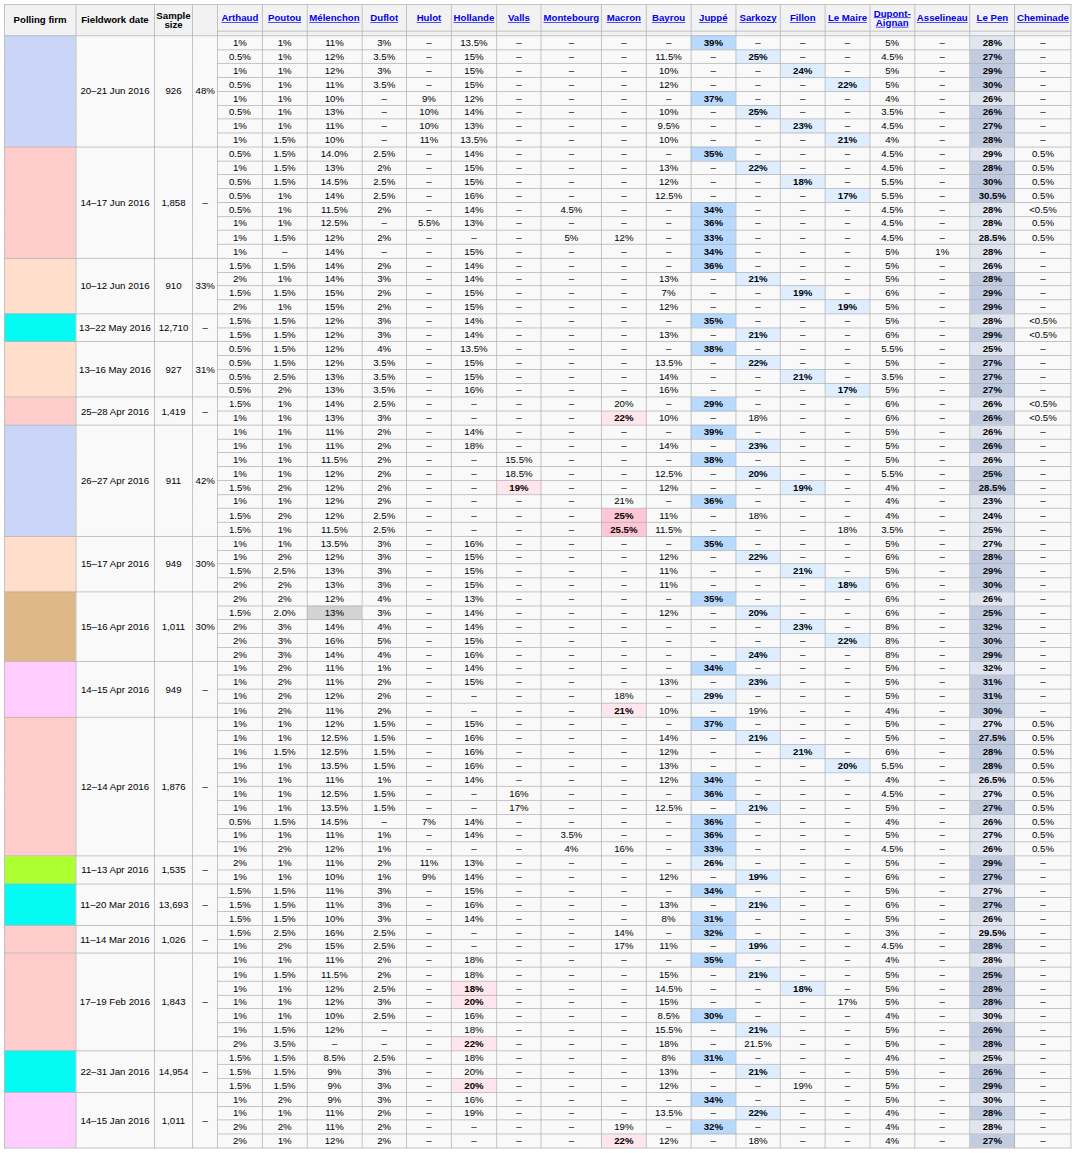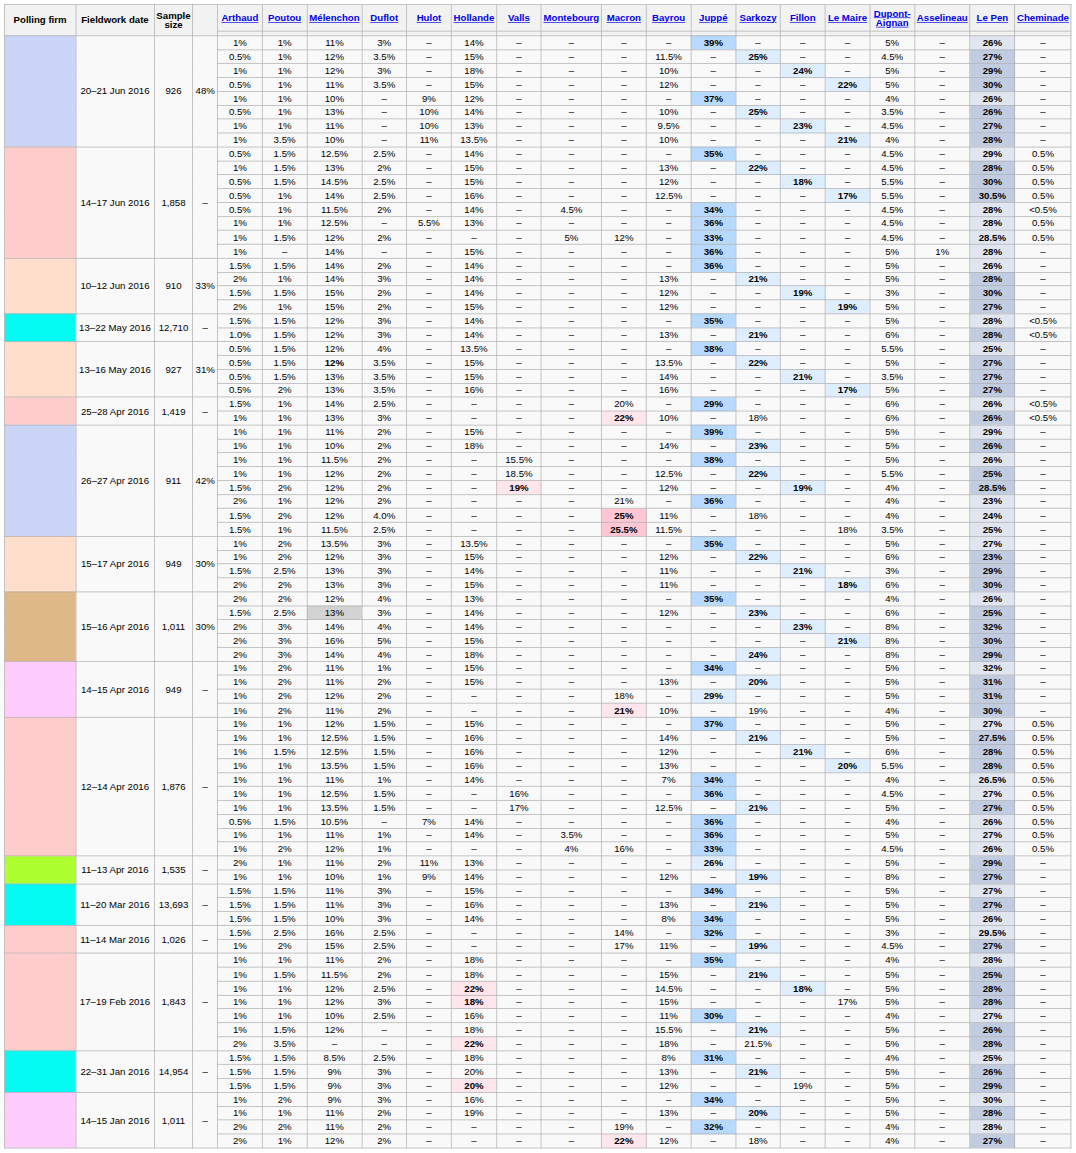row 3 | Hollande: 13.5% -> 14%
row 3 | Le Pen: 28% -> 26%
row 5 | Hollande: 15% -> 18%
row 10 | Poutou: 1.5% -> 3.5%
row 11 | Mélenchon: 14.0% -> 12.5%
row 18 | Juppé: 34% -> 36%
row 21 | Hollande: 15% -> 14%
row 21 | Bayrou: 7% -> 12%
row 21 | Dupont-Aignan: 6% -> 3%
row 21 | Le Pen: 29% -> 30%
row 22 | Le Pen: 29% -> 27%
row 24 | Arthaud: 1.5% -> 1.0%
row 24 | Le Pen: 29% -> 28%
row 26 | Mélenchon: normal -> bold
row 27 | Poutou: 2.5% -> 1.5%
row 31 | Hollande: 14% -> 15%
row 31 | Le Pen: 26% -> 29%
row 32 | Mélenchon: 11% -> 10%
row 34 | Sarkozy: 20% -> 22%
row 36 | Arthaud: 1% -> 2%
row 37 | Duflot: 2.5% -> 4.0%
row 39 | Poutou: 1% -> 2%
row 39 | Hollande: 16% -> 13.5%
row 40 | Le Pen: 28% -> 23%
row 41 | Hollande: 15% -> 14%
row 41 | Dupont-Aignan: 5% -> 3%
row 43 | Dupont-Aignan: 6% -> 4%
row 44 | Poutou: 2.0% -> 2.5%
row 44 | Sarkozy: 20% -> 23%
row 46 | Le Maire: 22% -> 21%
row 47 | Hollande: 16% -> 18%
row 48 | Hollande: 14% -> 15%
row 49 | Sarkozy: 23% -> 20%
row 56 | Bayrou: 12% -> 7%
row 59 | Mélenchon: 14.5% -> 10.5%
row 63 | Dupont-Aignan: 6% -> 8%
row 65 | Dupont-Aignan: 6% -> 5%
row 66 | Juppé: 31% -> 34%
row 68 | Le Pen: 28% -> 27%
row 71 | Hollande: 18% -> 22%
row 72 | Hollande: 20% -> 18%
row 73 | Bayrou: 8.5% -> 11%
row 73 | Le Pen: 30% -> 27%
row 80 | Bayrou: 13.5% -> 13%
row 80 | Sarkozy: 22% -> 20%
row 80 | Dupont-Aignan: 4% -> 5%
